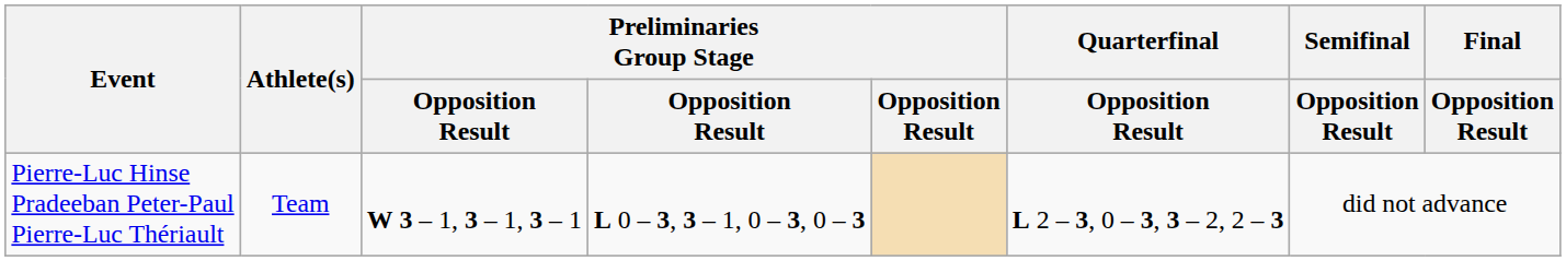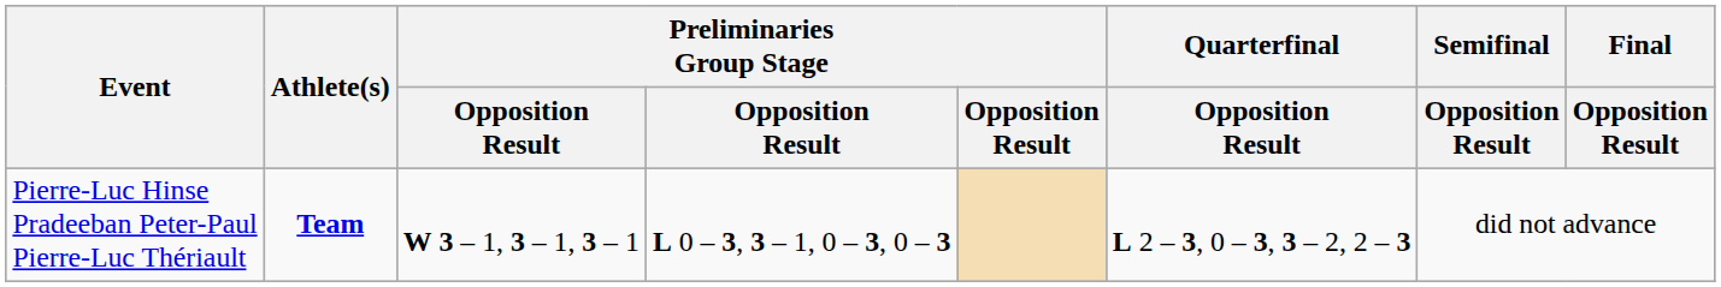Pierre-Luc Hinse Pradeeban Peter-Paul Pierre-Luc Thériault | Athlete(s): normal -> bold
